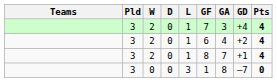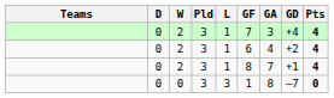columns swapped: Pld <-> D
